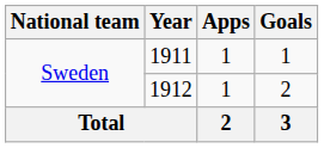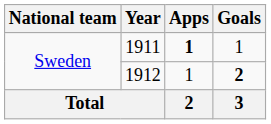1911 | Apps: normal -> bold
1912 | Goals: normal -> bold
